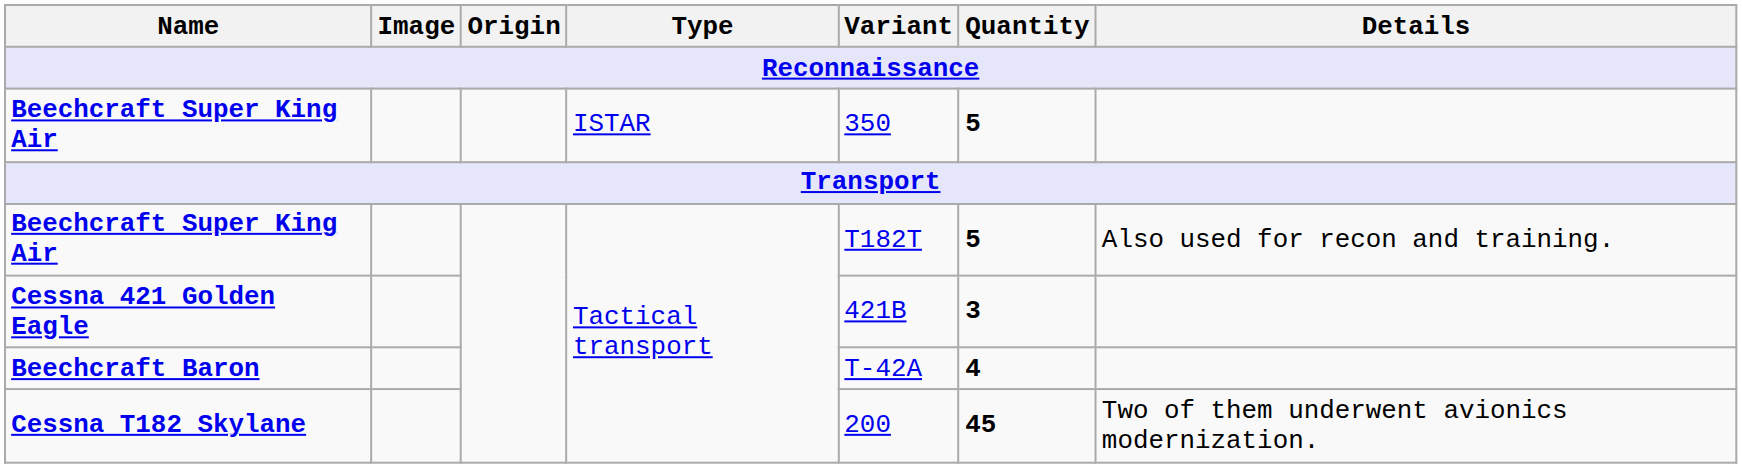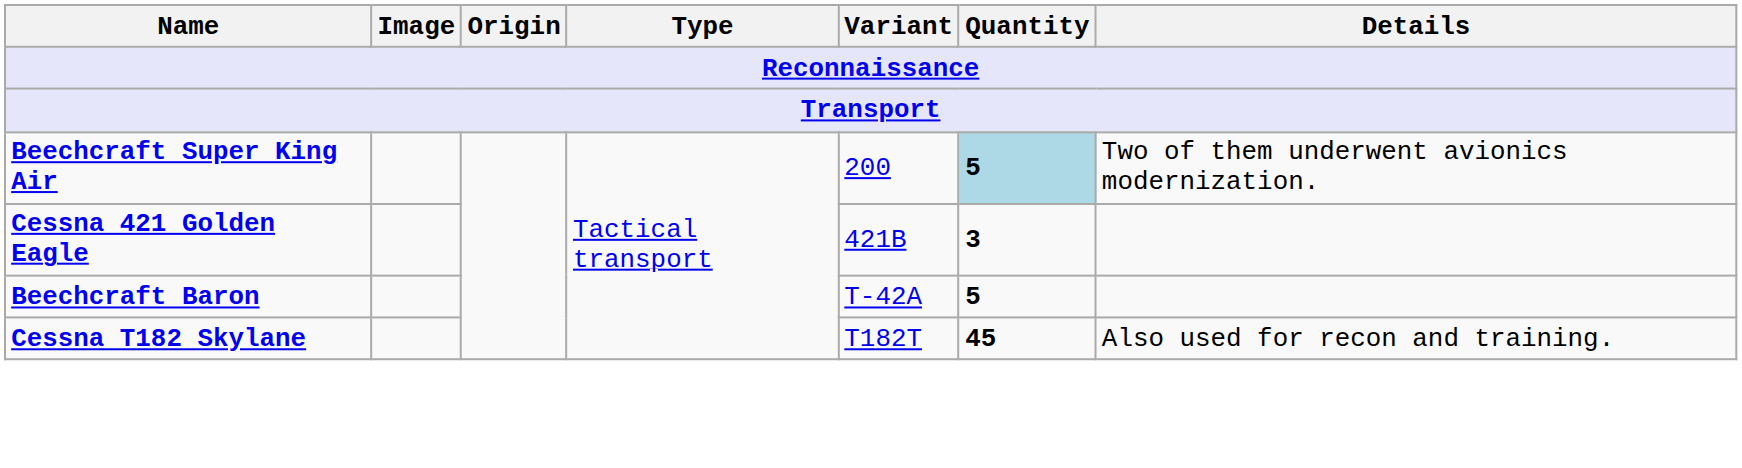- row: Beechcraft Super King Air | ISTAR | 350 | 5
Beechcraft Super King Air / Tactical transport | Variant: T182T -> 200
Beechcraft Super King Air / Tactical transport | Quantity: no background -> lightblue background
Beechcraft Super King Air / Tactical transport | Details: Also used for recon and training. -> Two of them underwent avionics modernization.
Beechcraft Baron | Quantity: 4 -> 5
Cessna T182 Skylane | Variant: 200 -> T182T
Cessna T182 Skylane | Details: Two of them underwent avionics modernization. -> Also used for recon and training.
